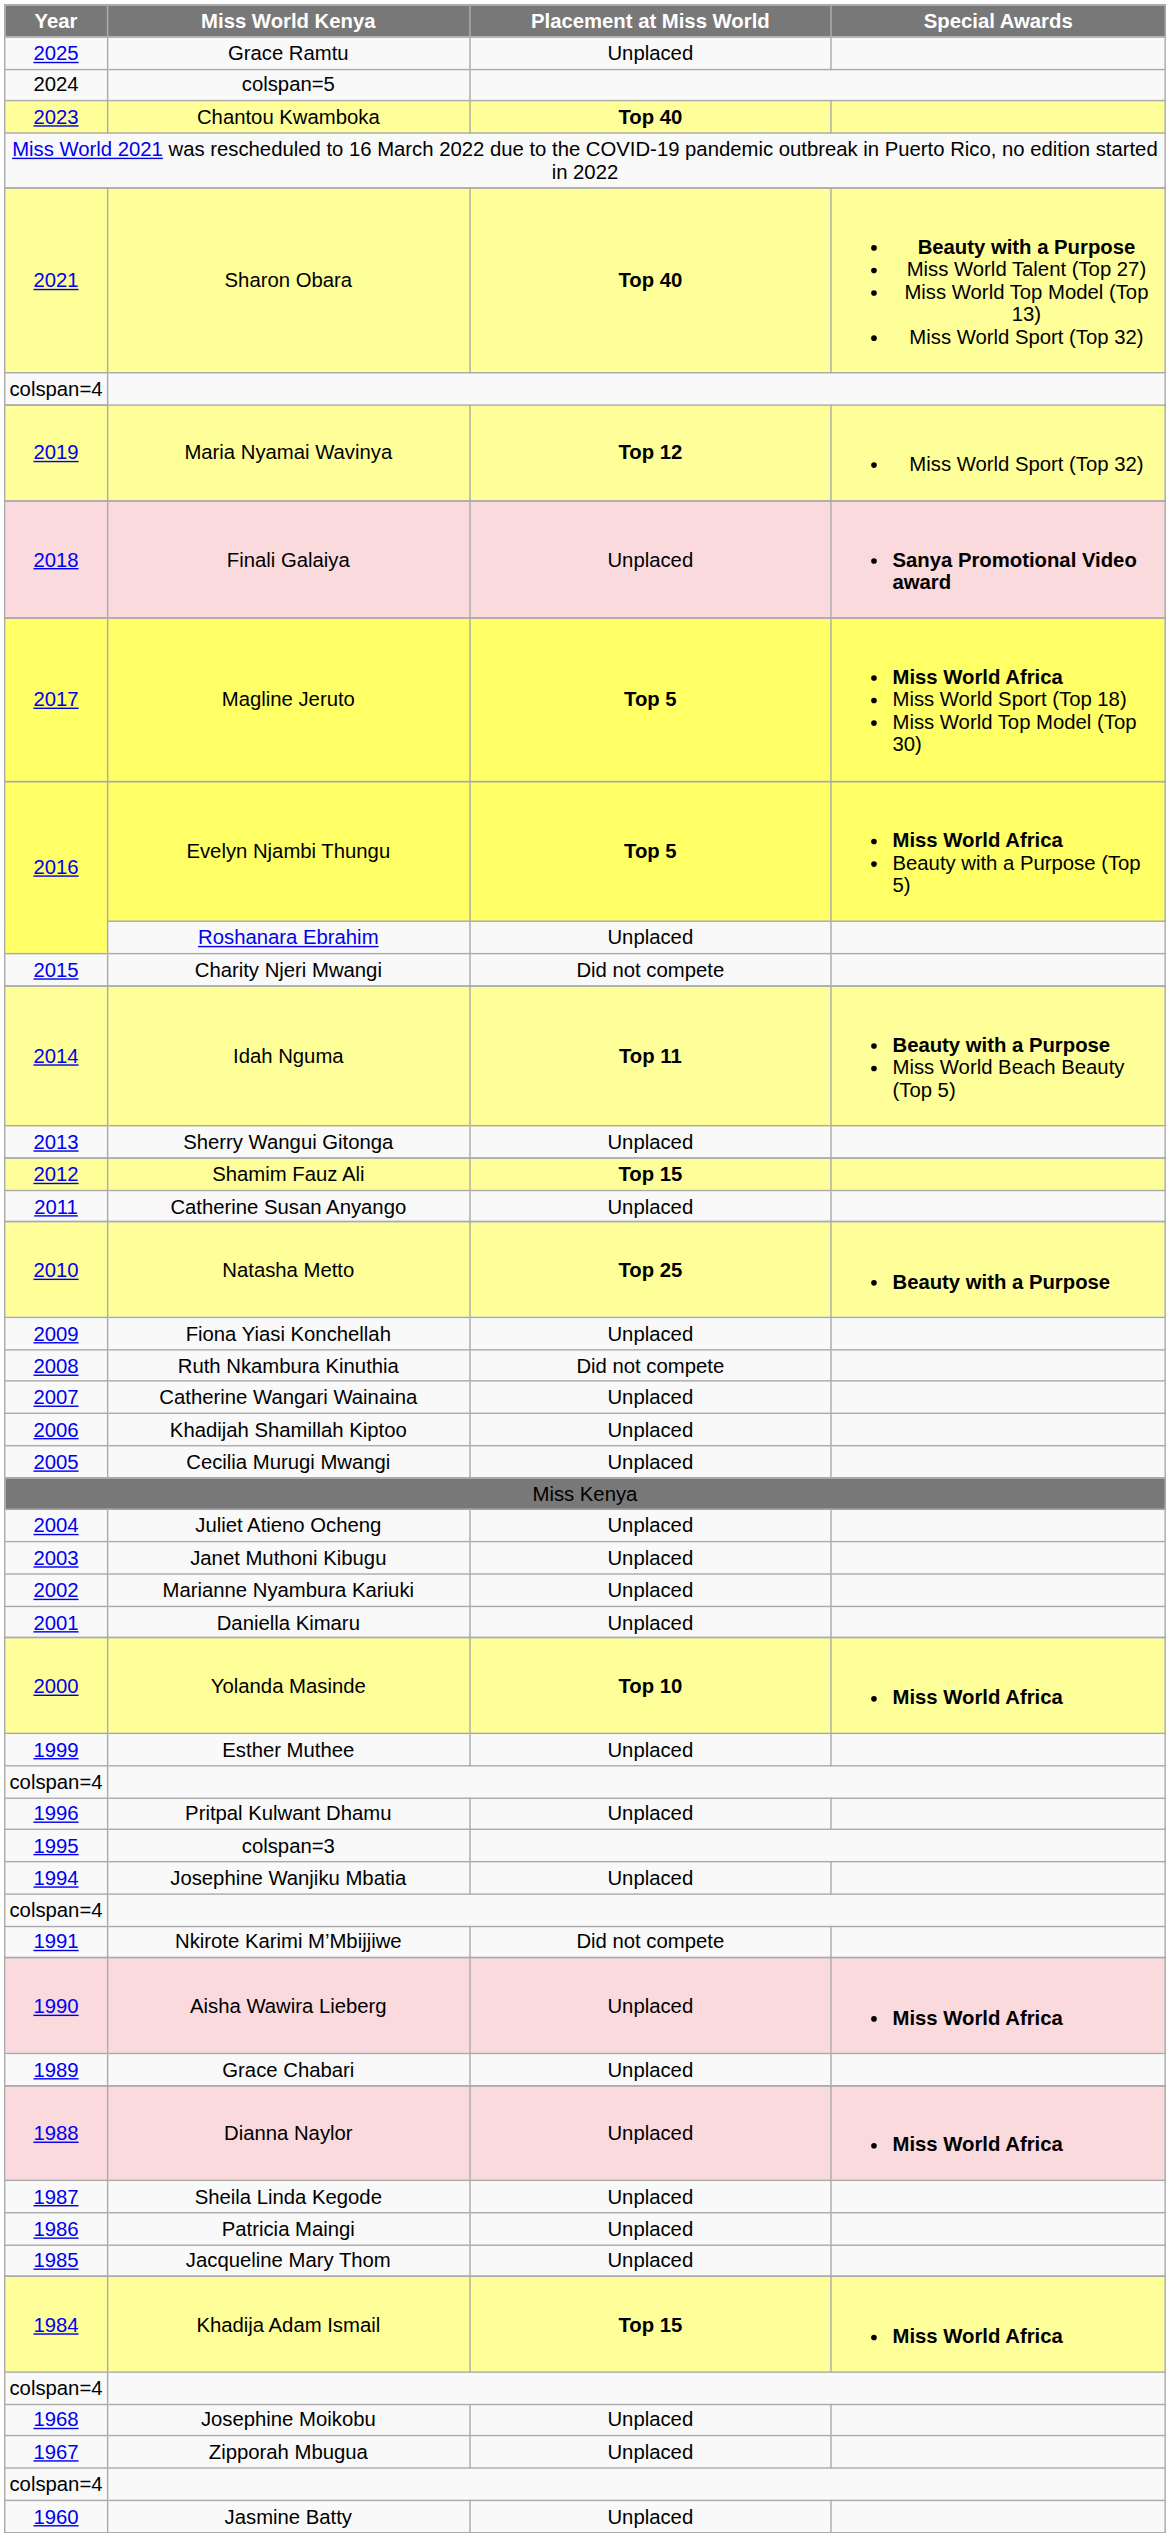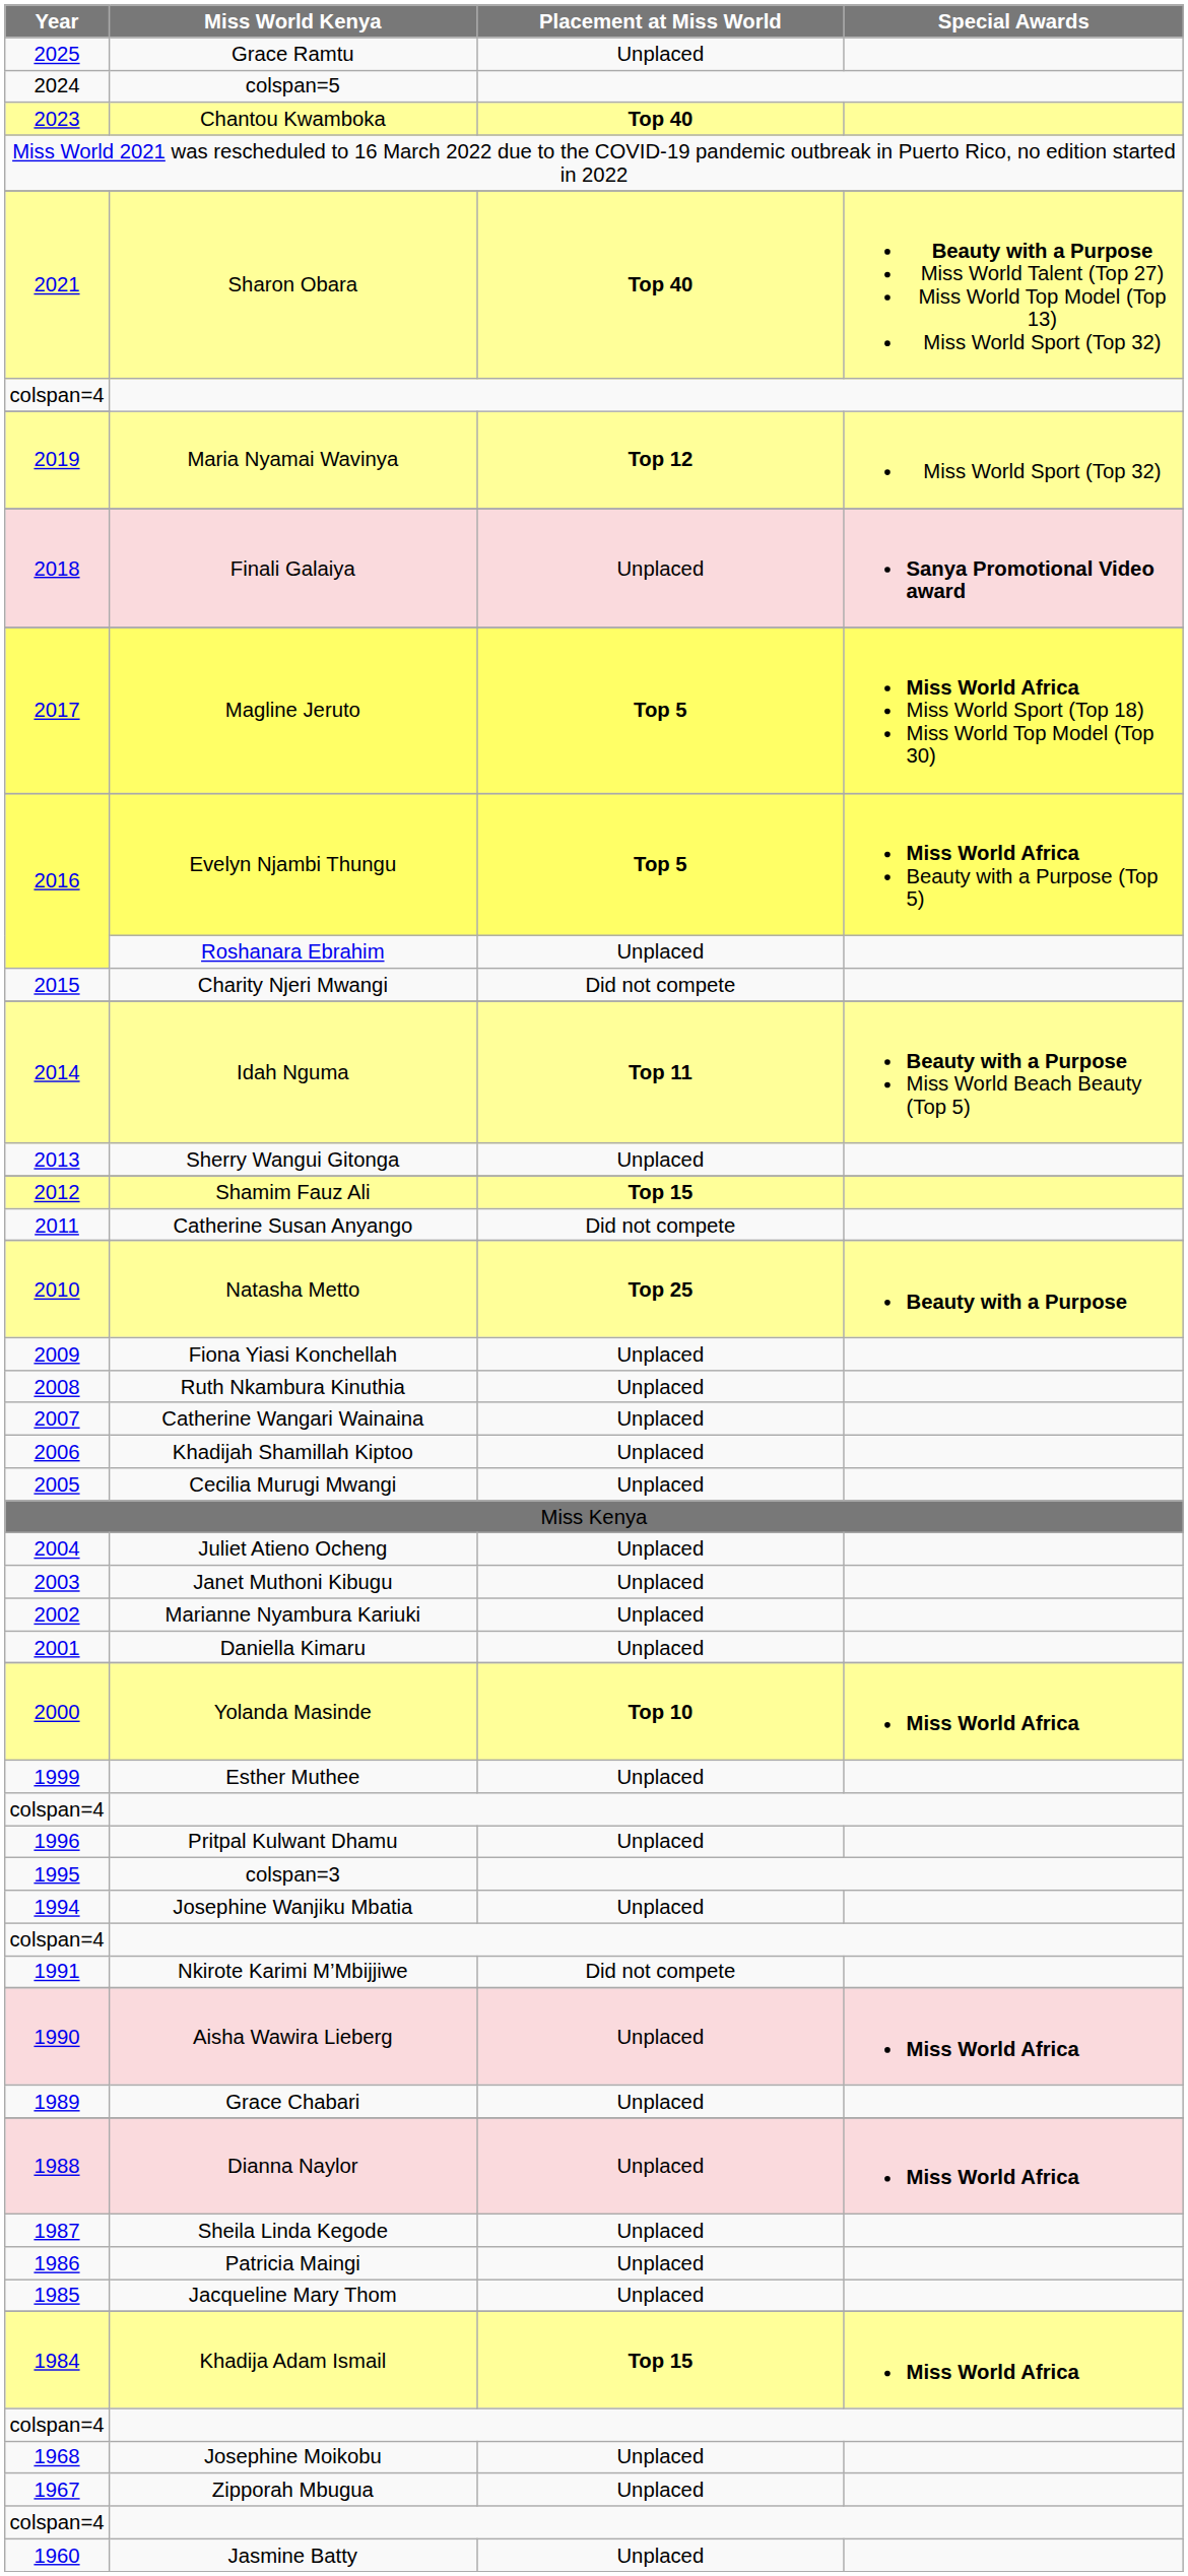Catherine Susan Anyango | Placement at Miss World: Unplaced -> Did not compete
Ruth Nkambura Kinuthia | Placement at Miss World: Did not compete -> Unplaced
